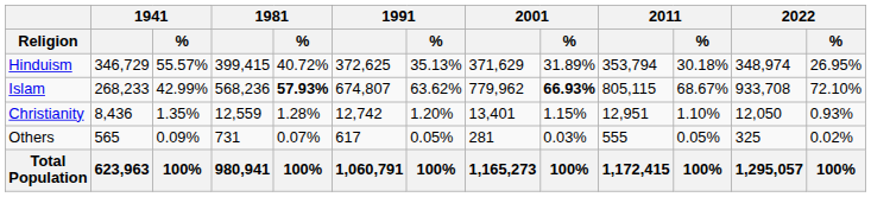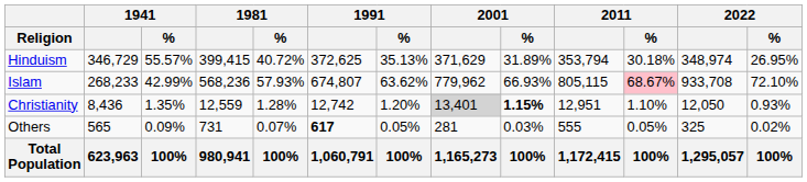Islam | 1981 / %: bold -> normal
Islam | 2001 / %: bold -> normal
Islam | 2011 / %: no background -> pink background
Christianity | 2001: no background -> lightgrey background
Christianity | 2001 / %: normal -> bold
Others | 1991: normal -> bold
